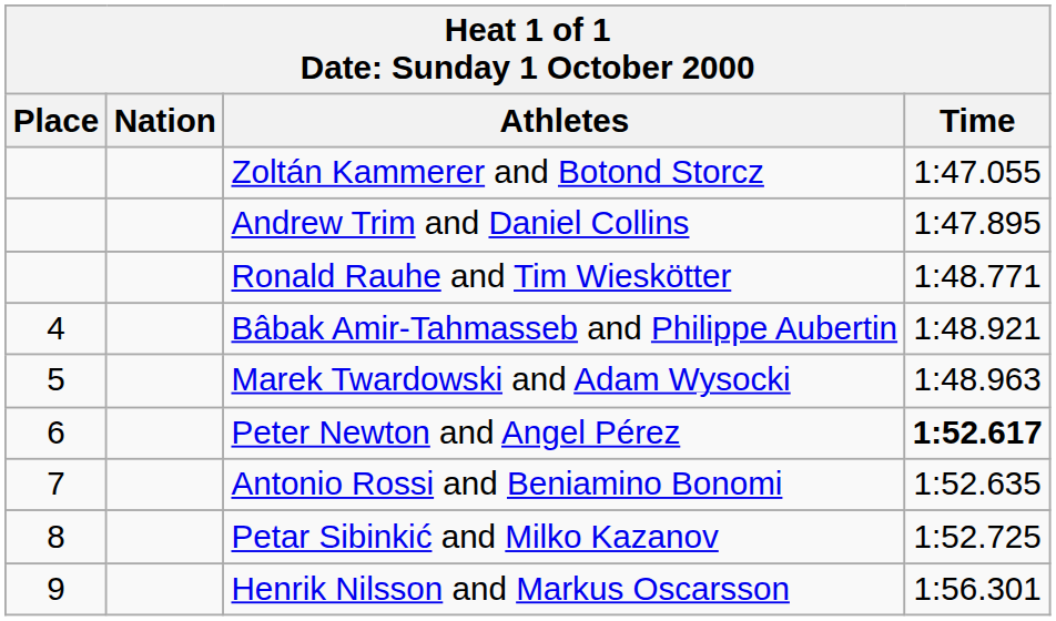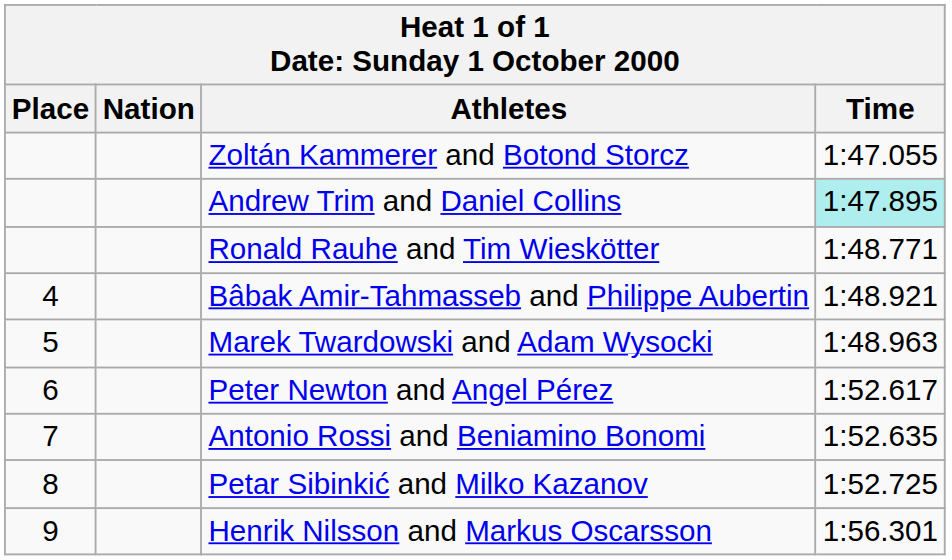Andrew Trim and Daniel Collins | Time: no background -> paleturquoise background
Peter Newton and Angel Pérez | Time: bold -> normal
